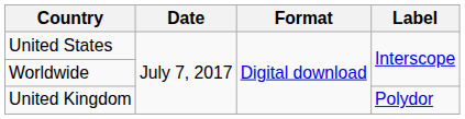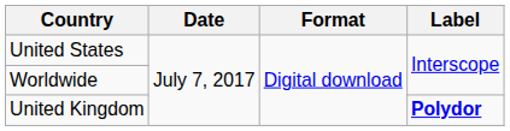United Kingdom | Label: normal -> bold
